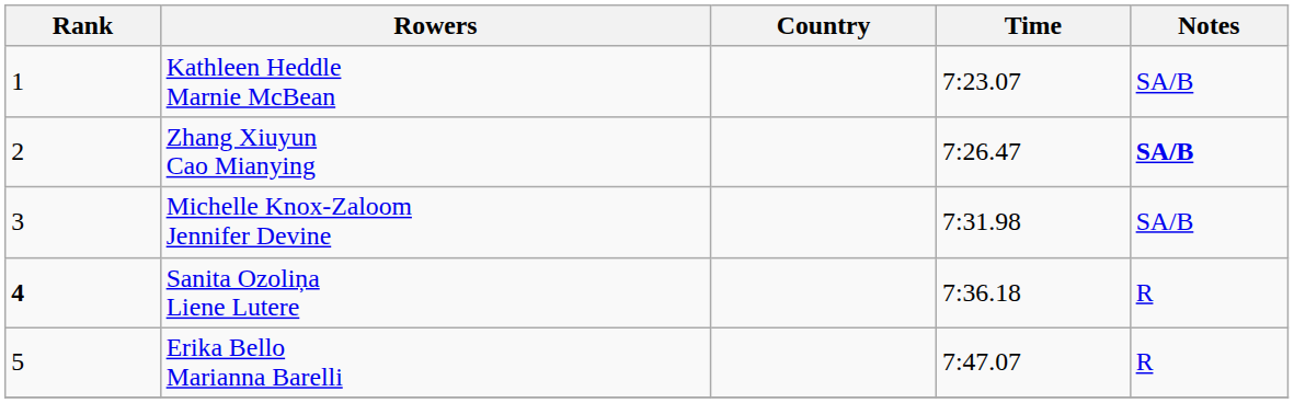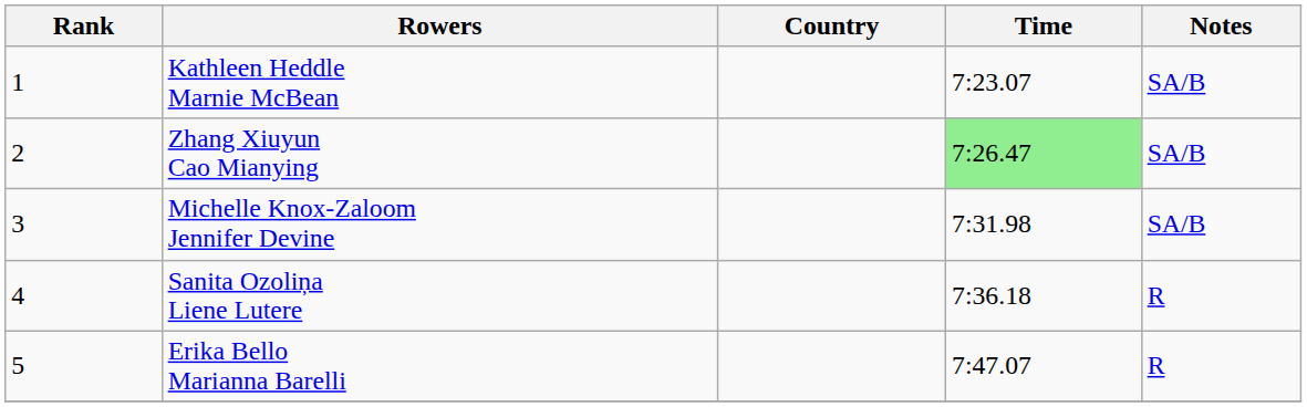Zhang Xiuyun Cao Mianying | Time: no background -> lightgreen background
Zhang Xiuyun Cao Mianying | Notes: bold -> normal
Sanita Ozoliņa Liene Lutere | Rank: bold -> normal
